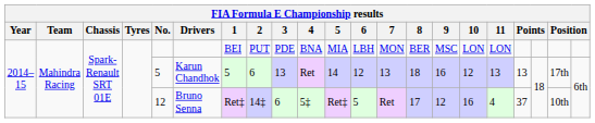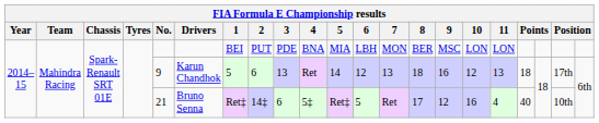row 4 | No.: 5 -> 9
row 4 | column 18: 13 -> 18
row 5 | No.: 12 -> 21
row 5 | column 18: 37 -> 40
